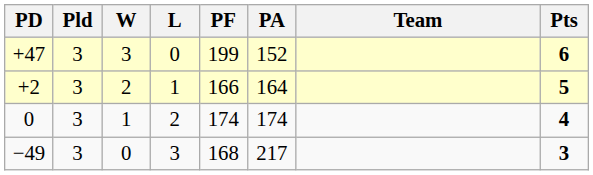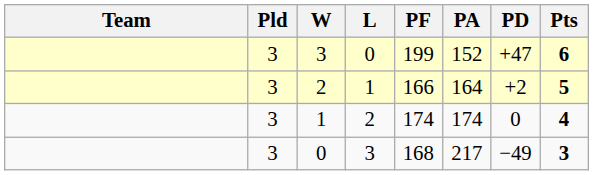columns swapped: Team <-> PD
